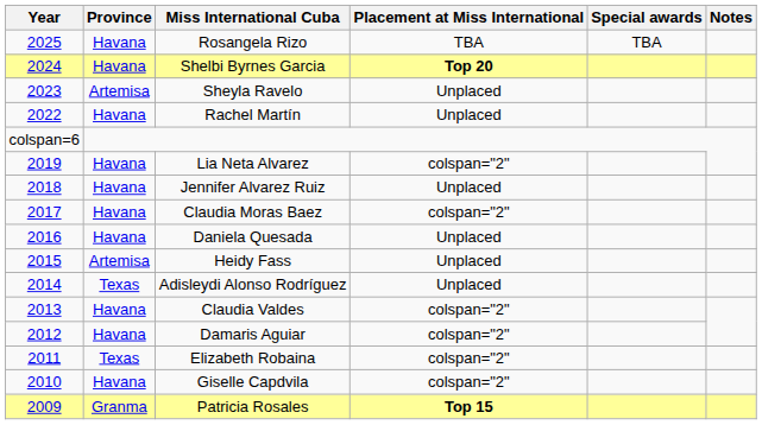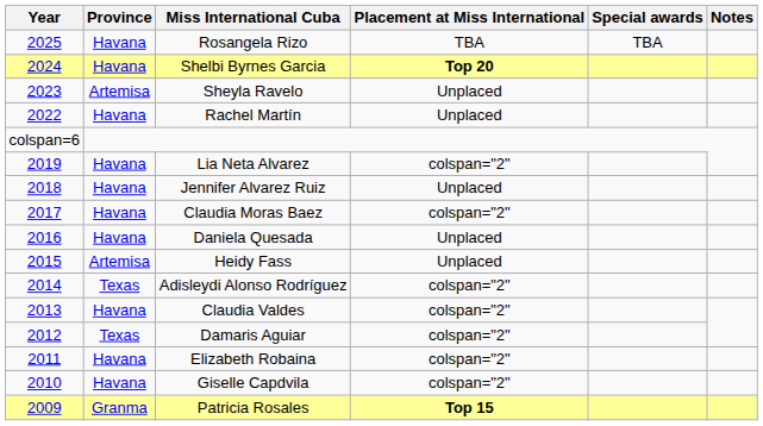Adisleydi Alonso Rodríguez | Placement at Miss International: Unplaced -> colspan="2"
Damaris Aguiar | Province: Havana -> Texas
Elizabeth Robaina | Province: Texas -> Havana
